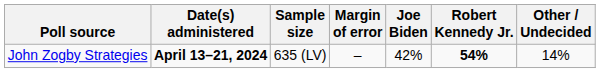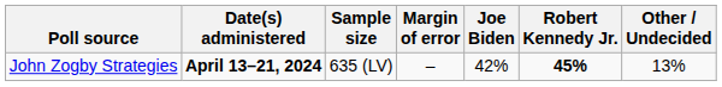John Zogby Strategies | Robert Kennedy Jr.: 54% -> 45%
John Zogby Strategies | Other / Undecided: 14% -> 13%
